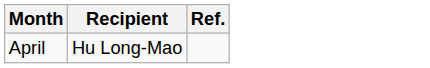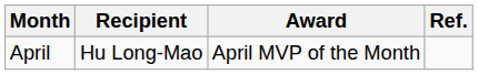+ column: Award | April MVP of the Month
